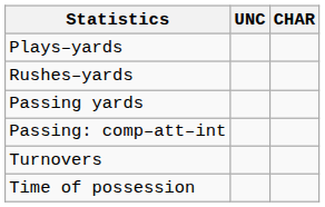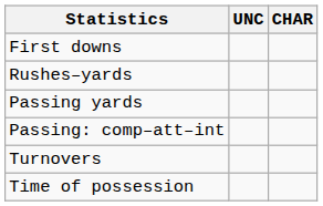+ row: First downs
- row: Plays–yards
